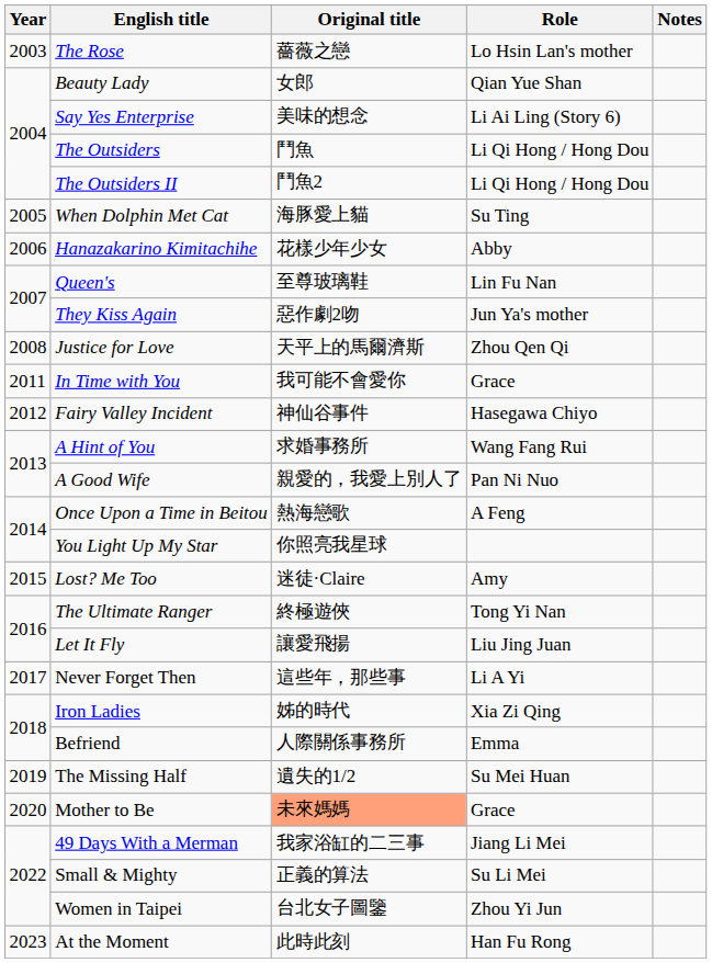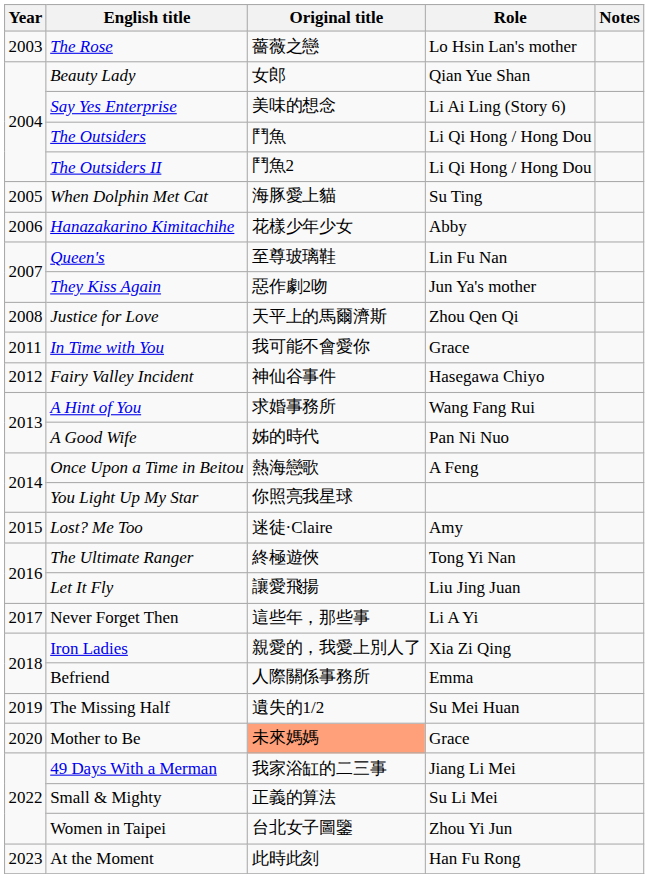A Good Wife | Original title: 親愛的，我愛上別人了 -> 姊的時代
Iron Ladies | Original title: 姊的時代 -> 親愛的，我愛上別人了
